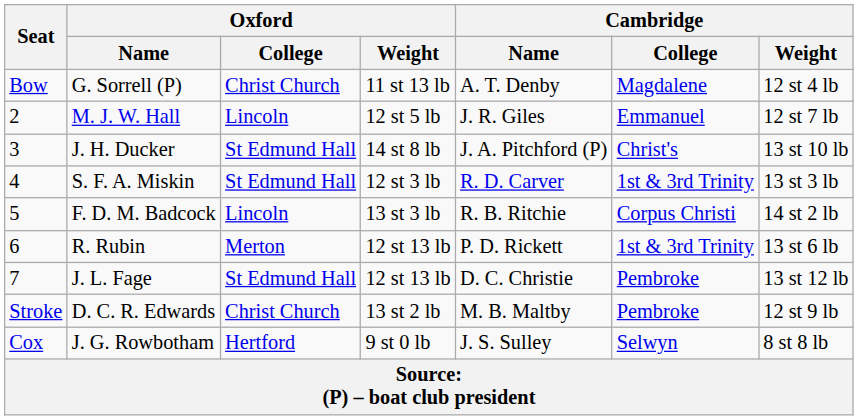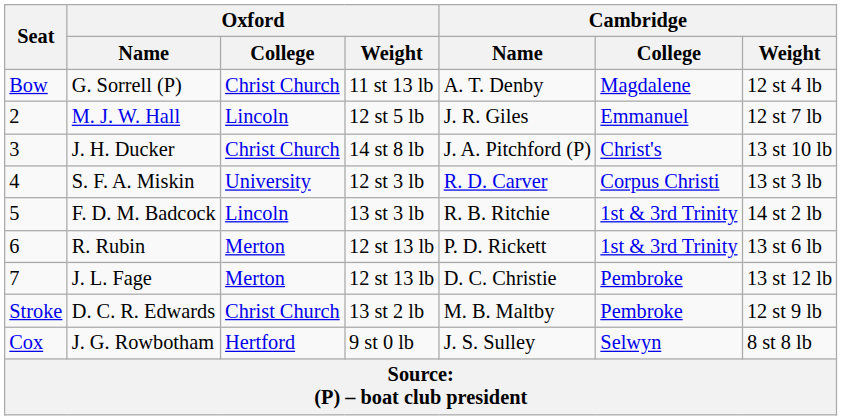J. H. Ducker | Oxford / College: St Edmund Hall -> Christ Church
S. F. A. Miskin | Oxford / College: St Edmund Hall -> University
S. F. A. Miskin | Cambridge / College: 1st & 3rd Trinity -> Corpus Christi
F. D. M. Badcock | Cambridge / College: Corpus Christi -> 1st & 3rd Trinity
J. L. Fage | Oxford / College: St Edmund Hall -> Merton
